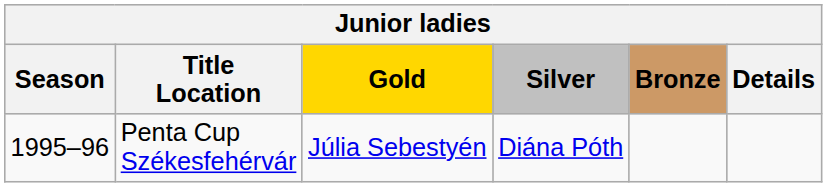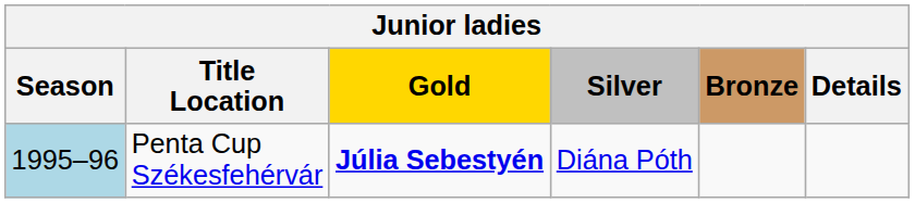Penta Cup Székesfehérvár | Season: no background -> lightblue background
Penta Cup Székesfehérvár | Gold: normal -> bold
